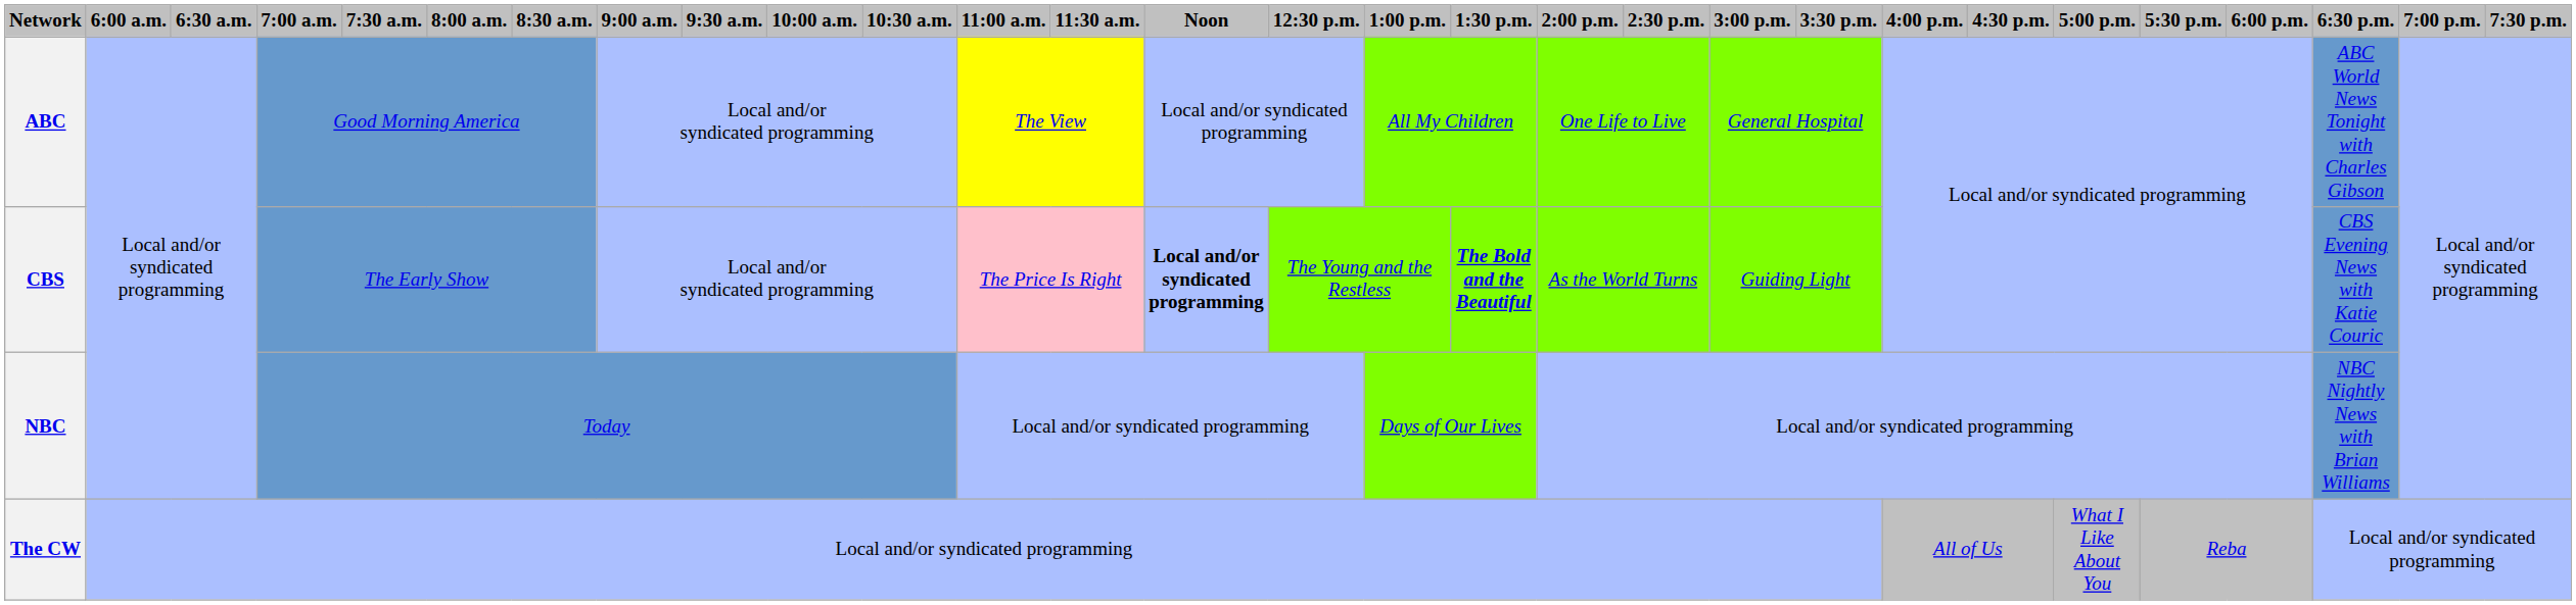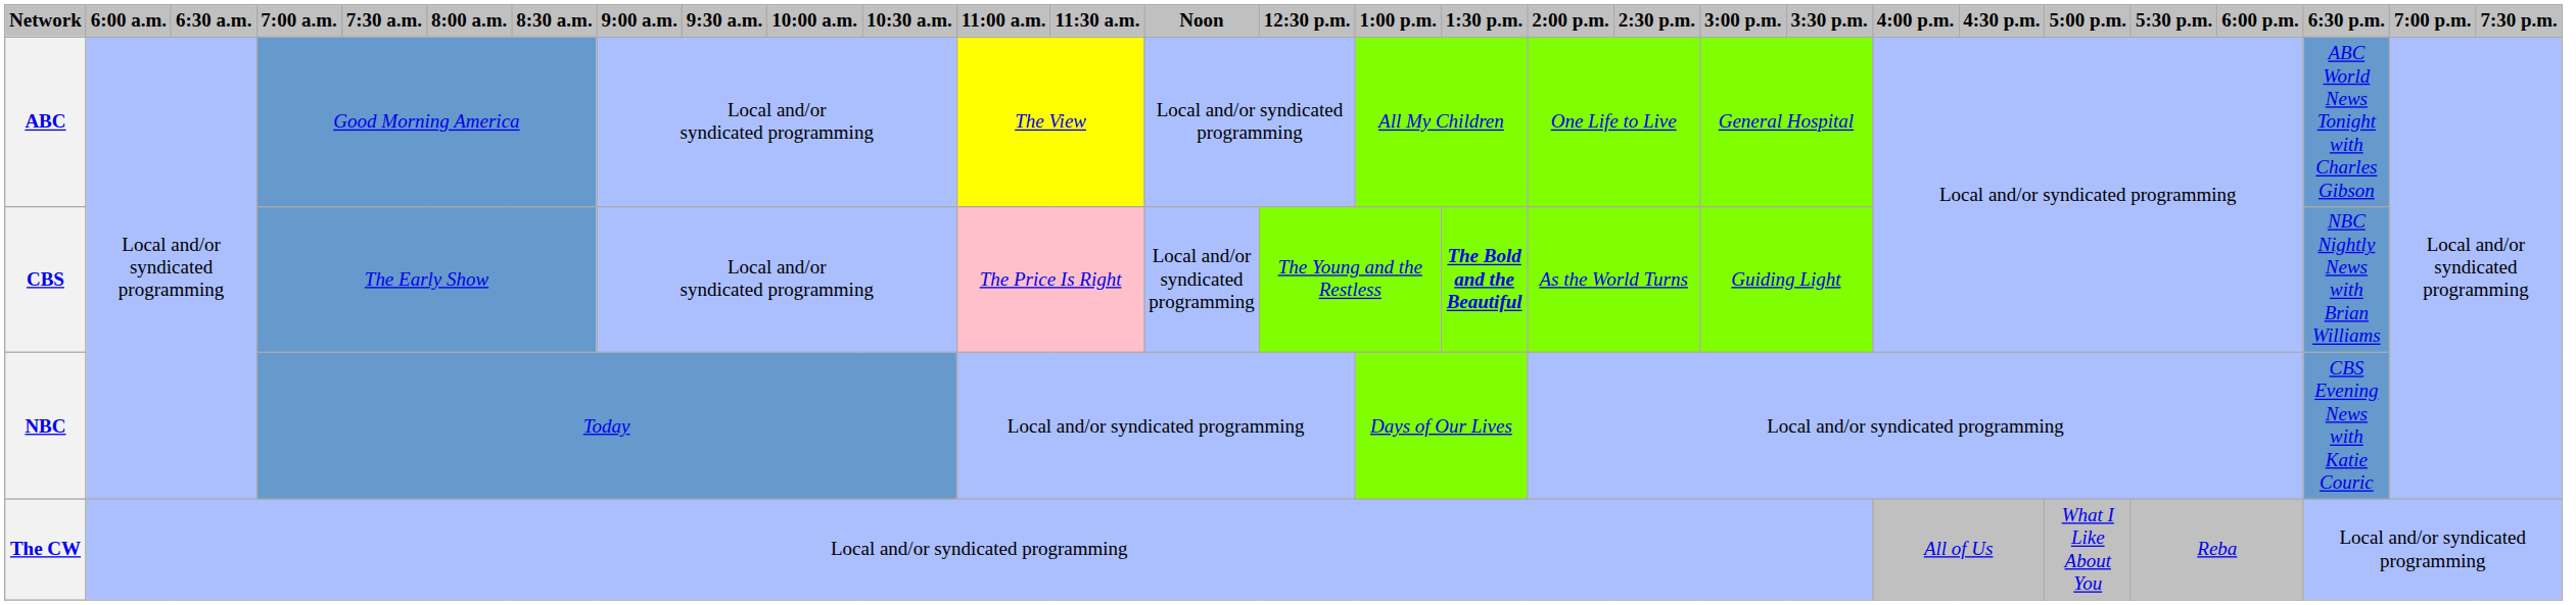CBS | Noon: bold -> normal
CBS | 6:30 p.m.: CBS Evening News with Katie Couric -> NBC Nightly News with Brian Williams
NBC | 6:30 p.m.: NBC Nightly News with Brian Williams -> CBS Evening News with Katie Couric
